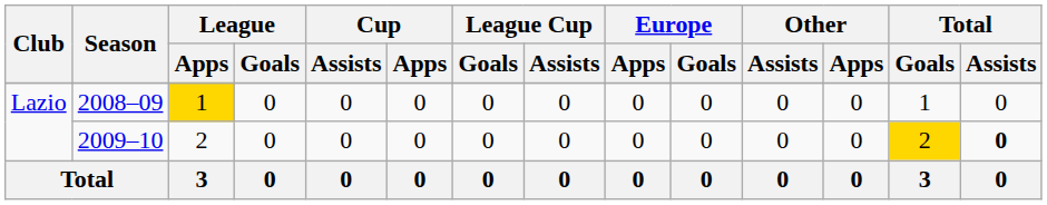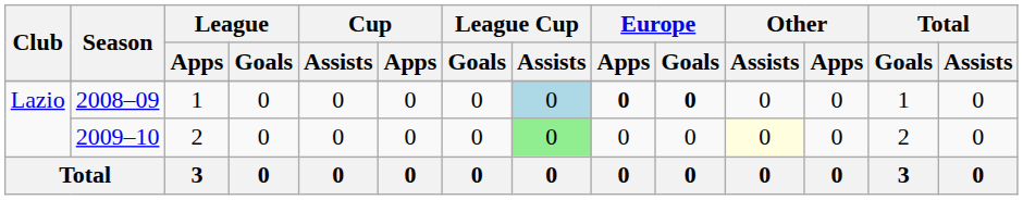2008–09 | League / Apps: gold background -> no background
2008–09 | League Cup / Assists: no background -> lightblue background
2008–09 | Europe / Apps: normal -> bold
2008–09 | Europe / Goals: normal -> bold
2009–10 | League Cup / Assists: no background -> lightgreen background
2009–10 | Other / Assists: no background -> lightyellow background
2009–10 | Total / Goals: gold background -> no background
2009–10 | Total / Assists: bold -> normal
